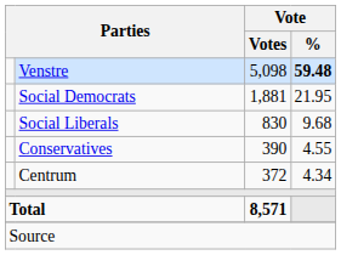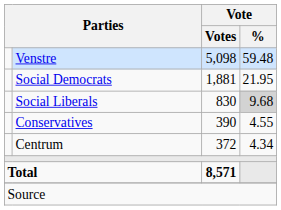Venstre | Vote / %: bold -> normal
Social Liberals | Vote / %: no background -> lightgrey background
